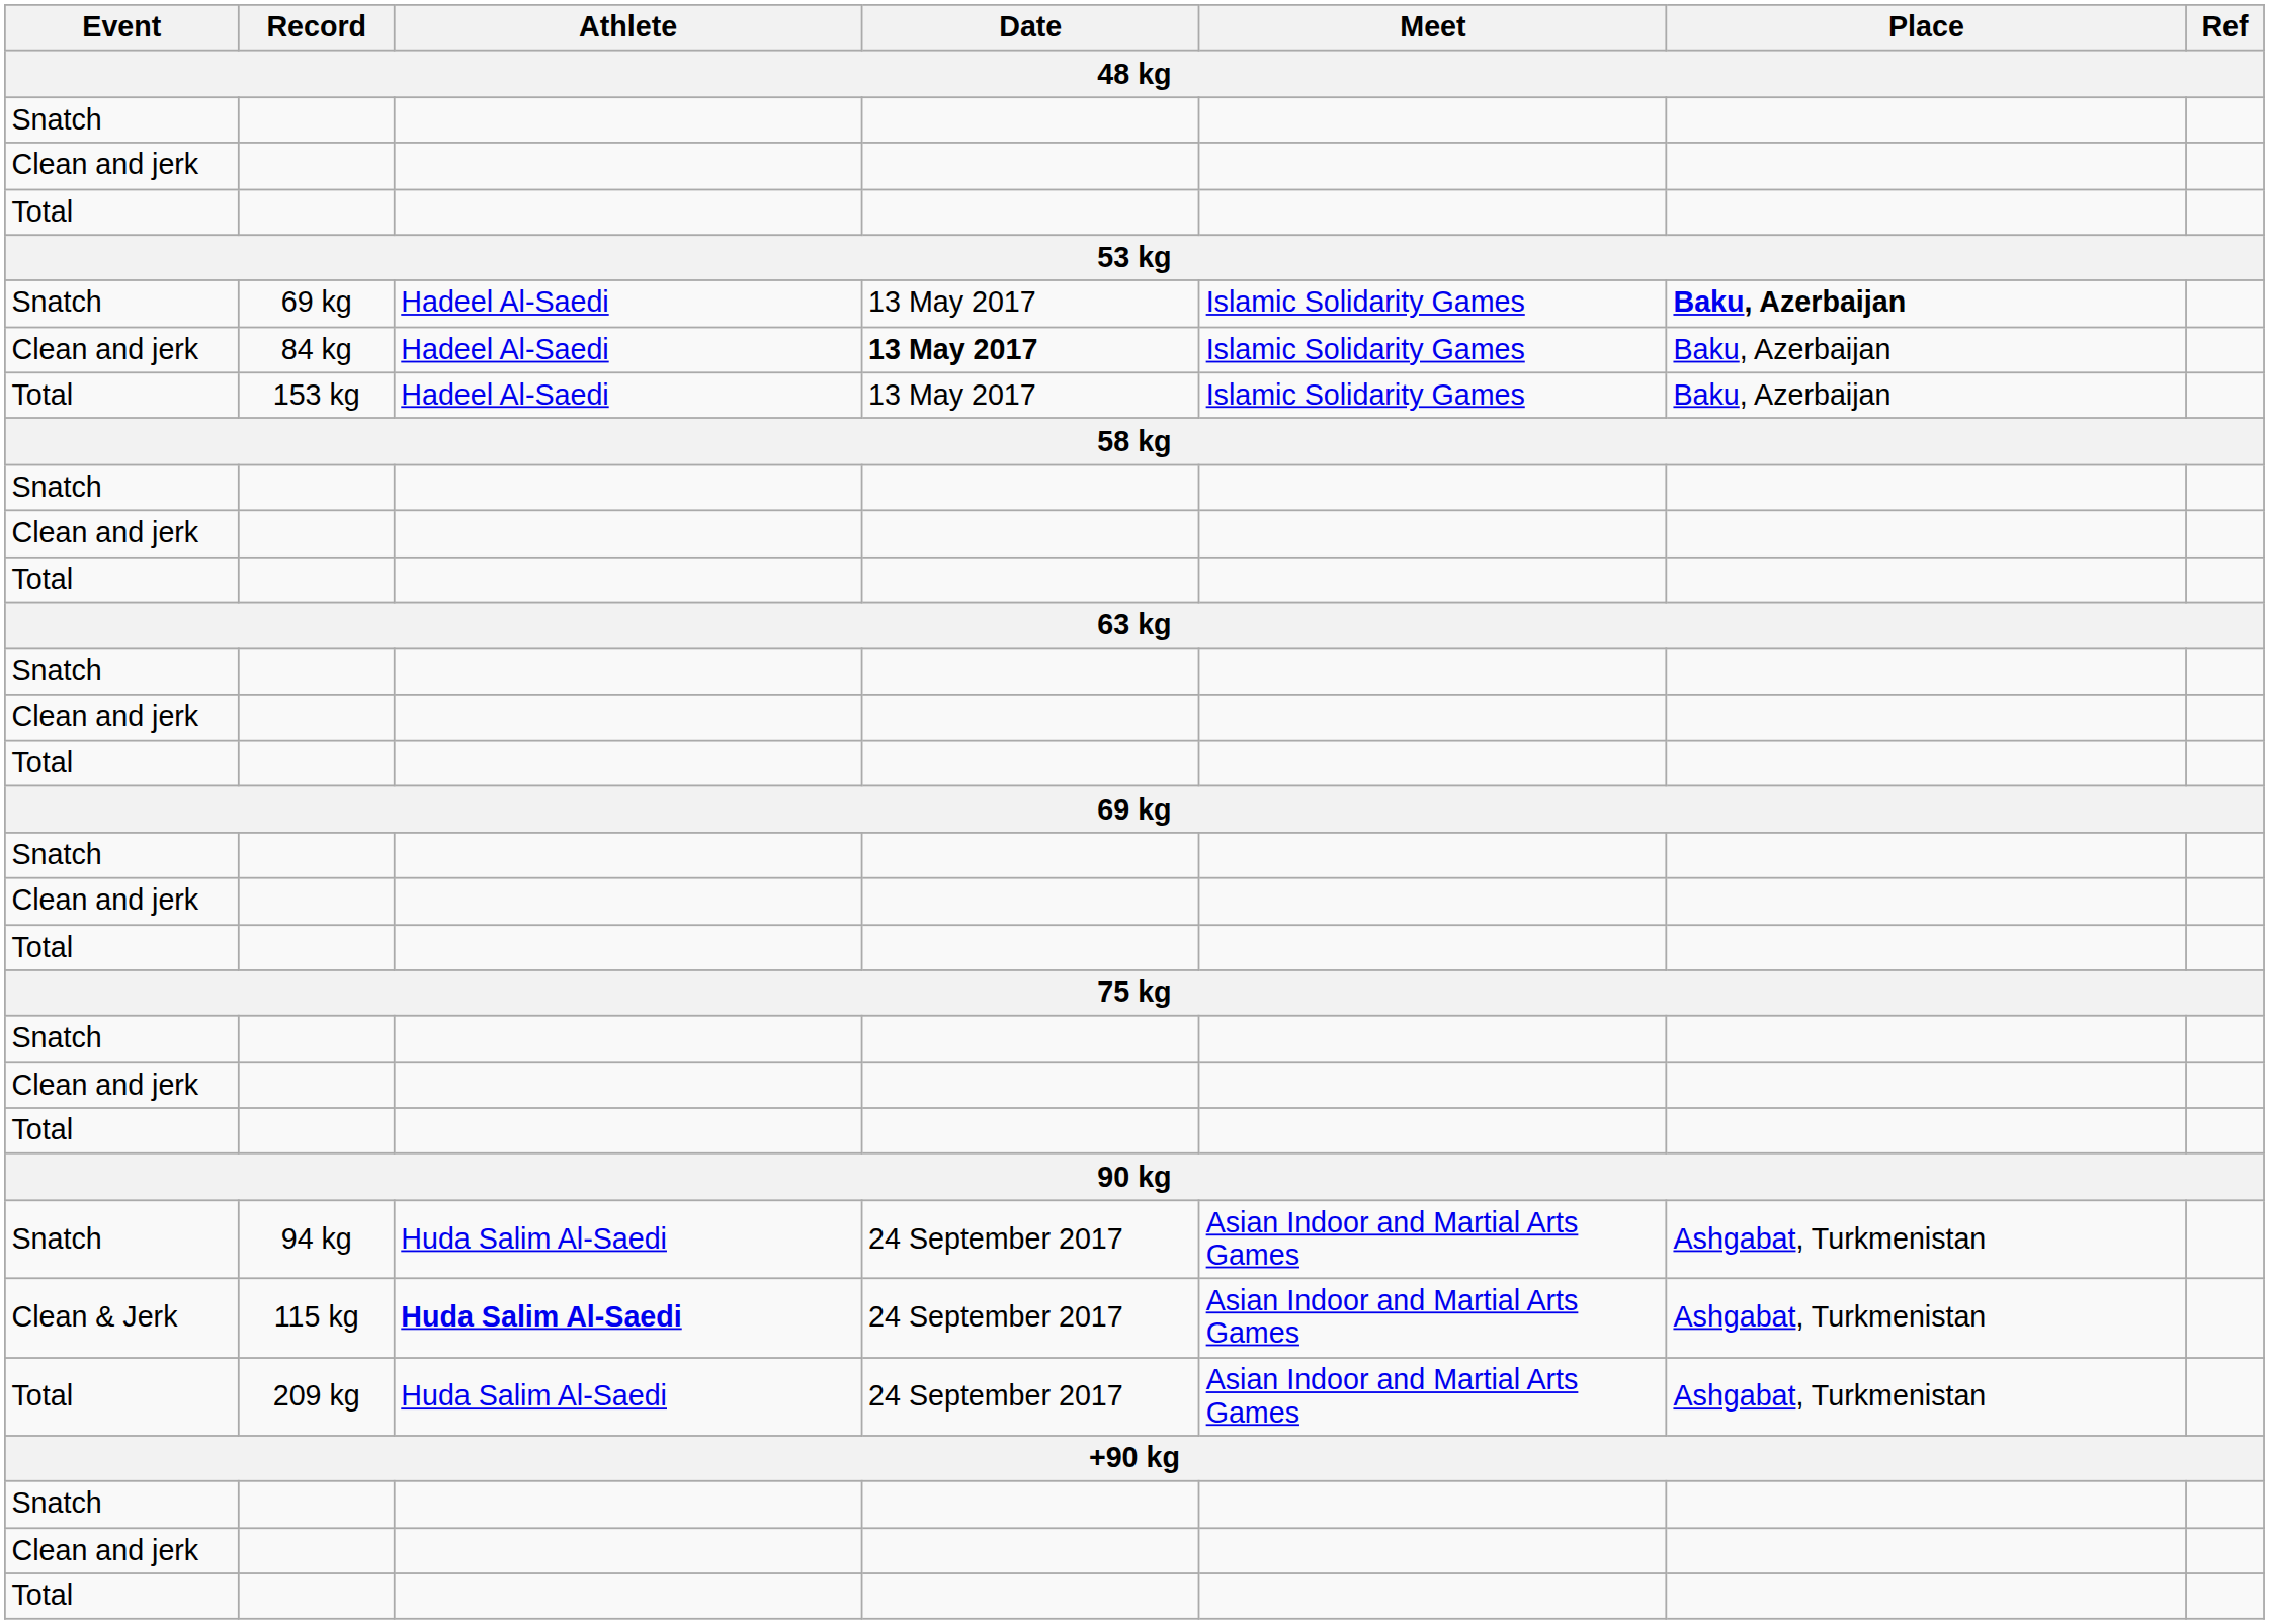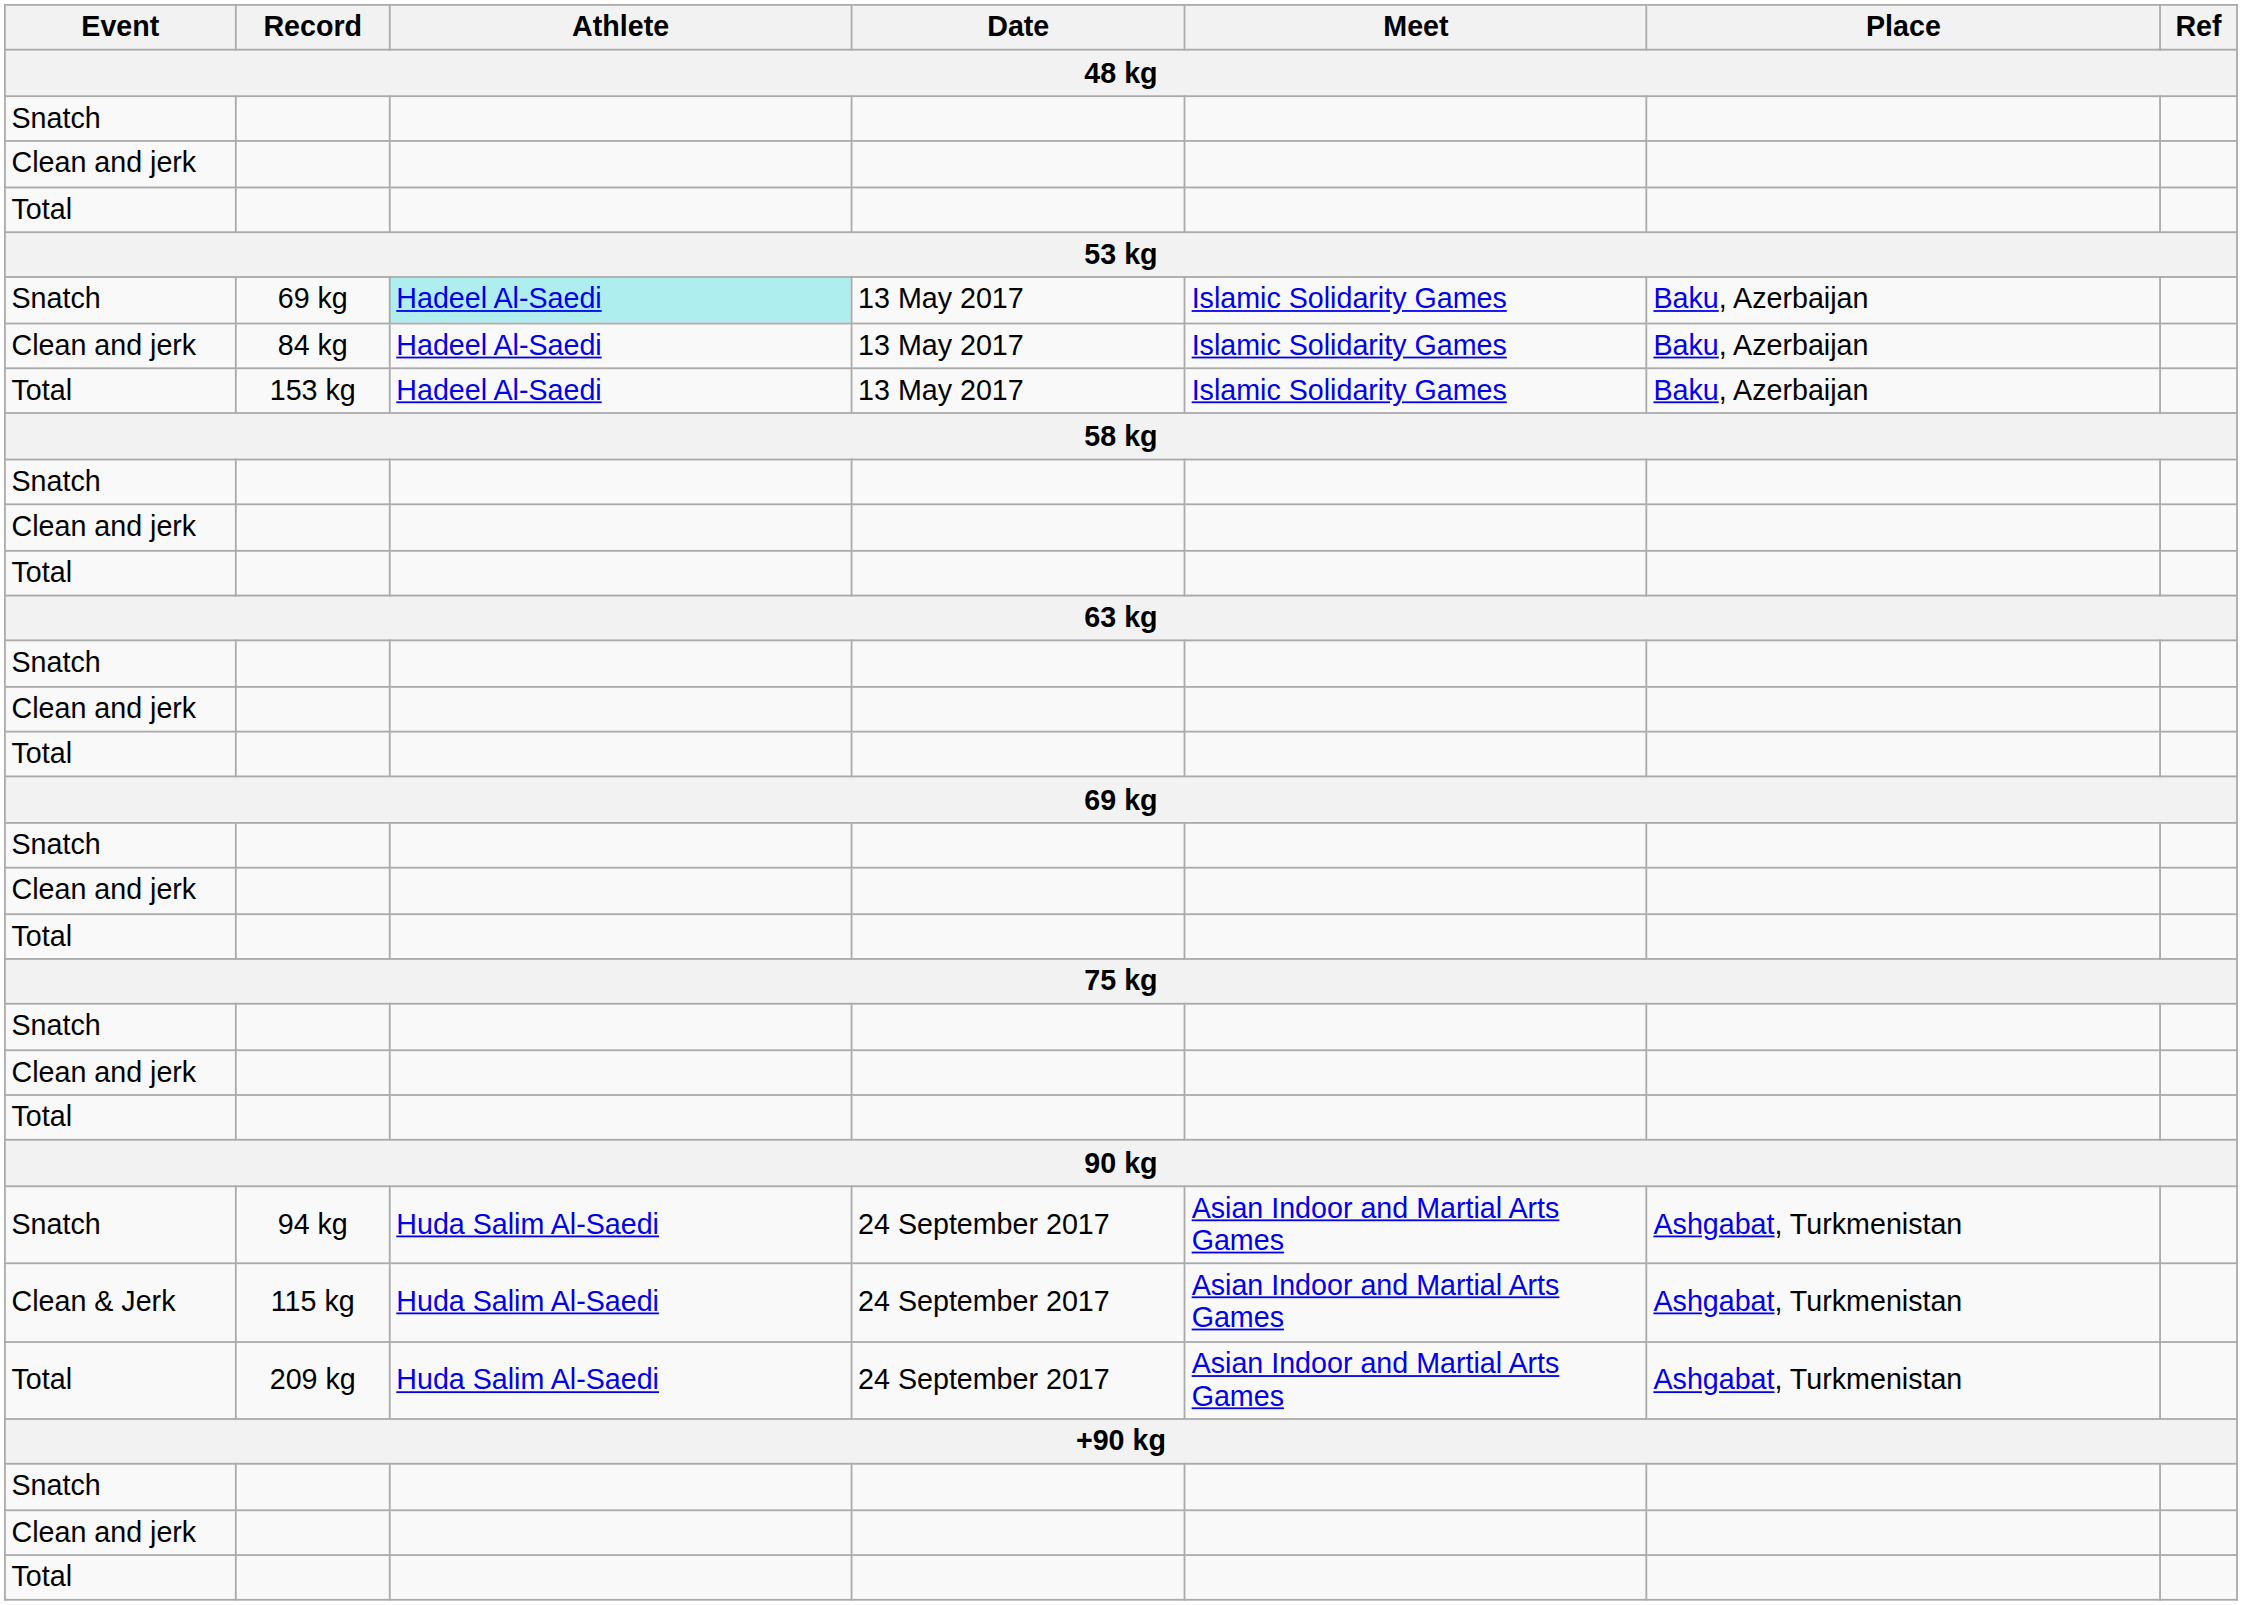Snatch / 69 kg | Athlete: no background -> paleturquoise background
Snatch / 69 kg | Place: bold -> normal
84 kg | Date: bold -> normal
115 kg | Athlete: bold -> normal
